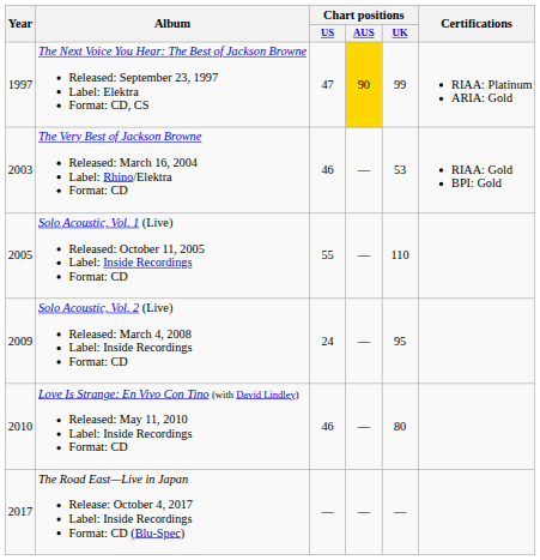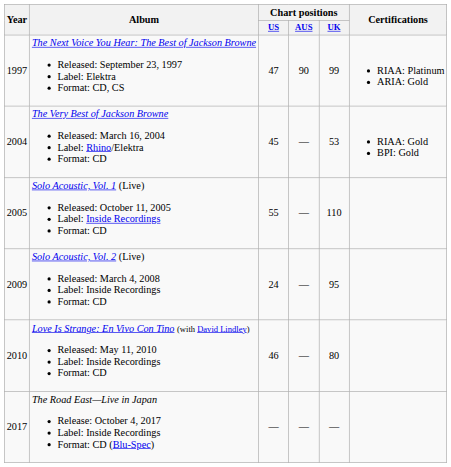row 3 | Chart positions / AUS: gold background -> no background
row 4 | Year: 2003 -> 2004
row 4 | Chart positions / US: 46 -> 45
